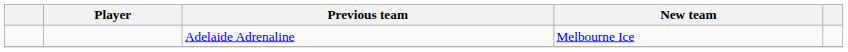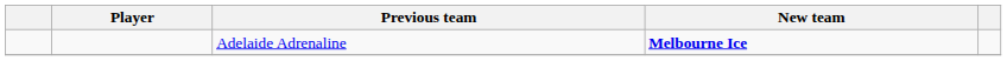Adelaide Adrenaline | New team: normal -> bold
